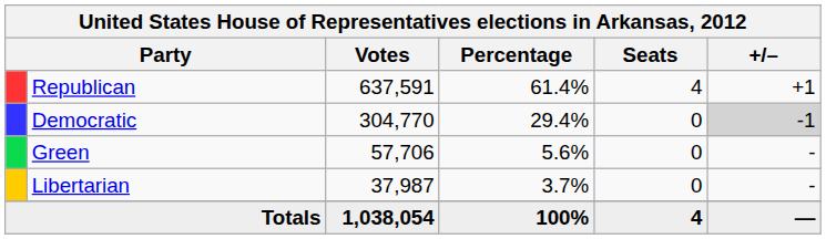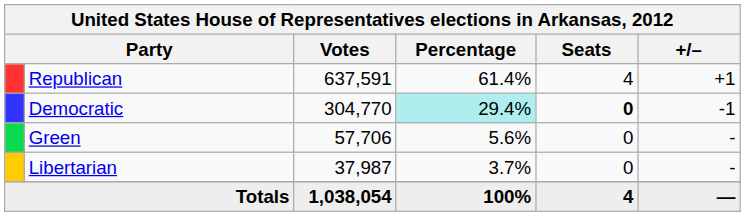Democratic | Percentage: no background -> paleturquoise background
Democratic | Seats: normal -> bold
Democratic | +/–: lightgrey background -> no background
